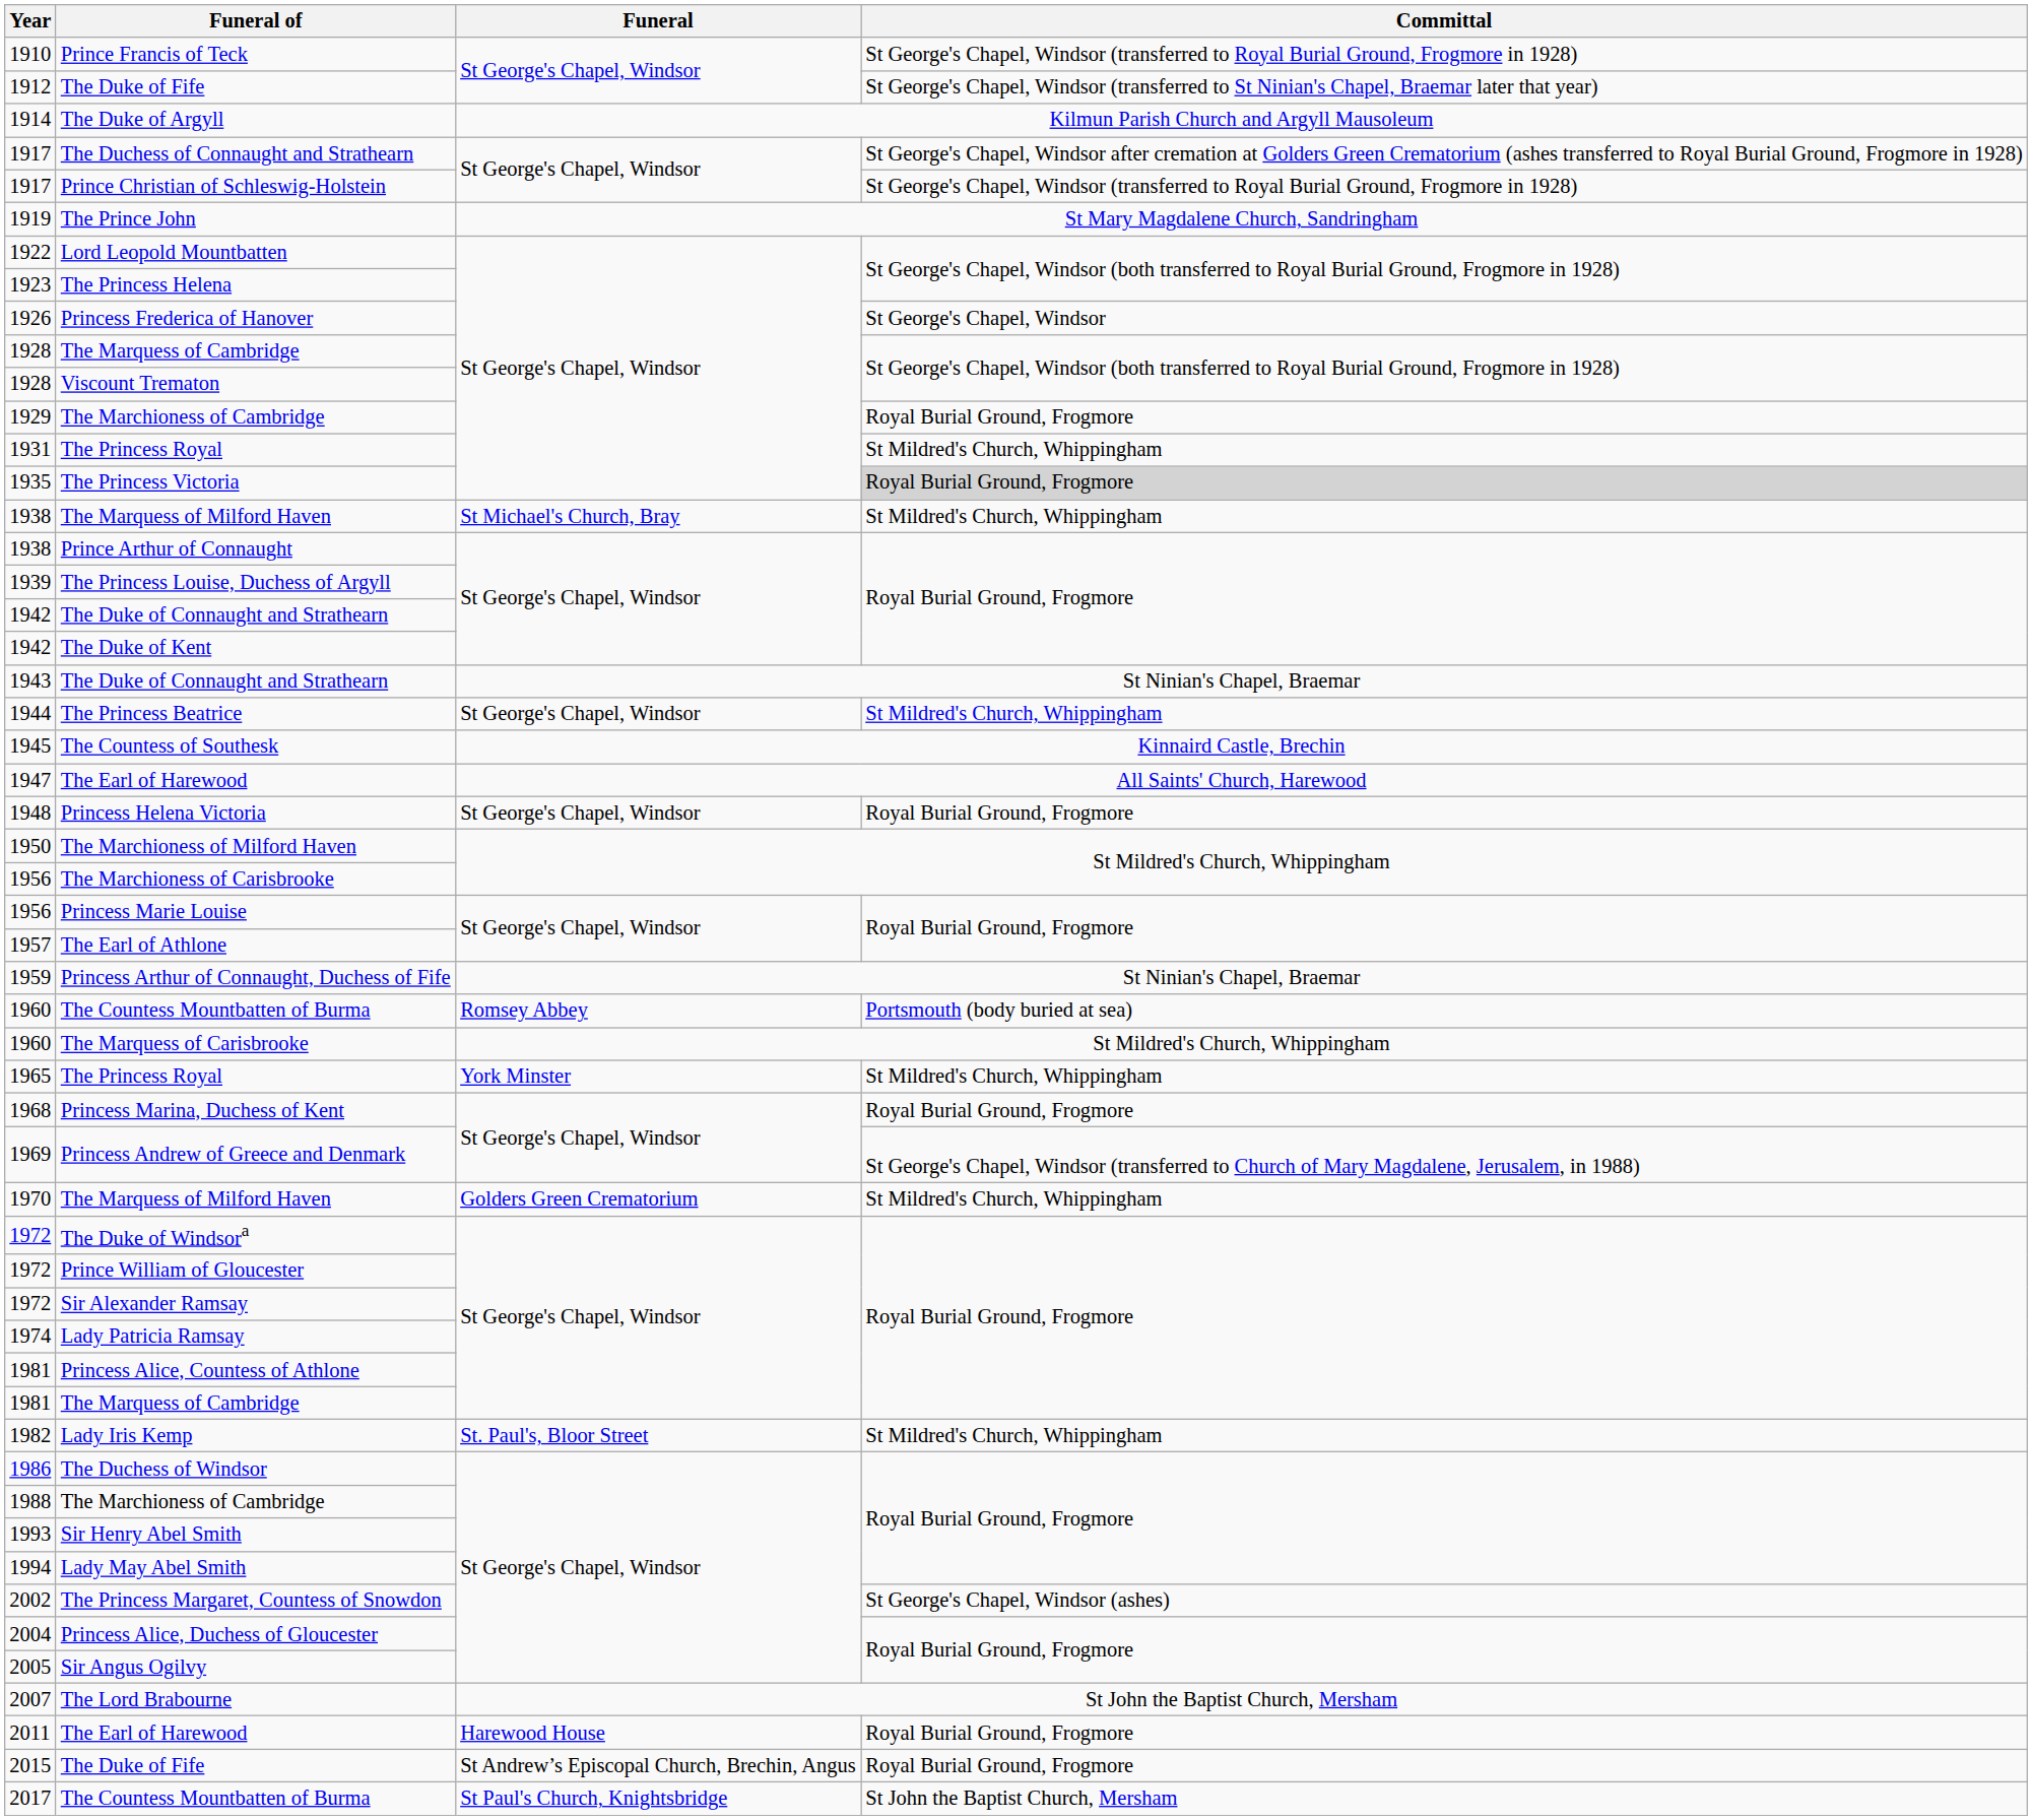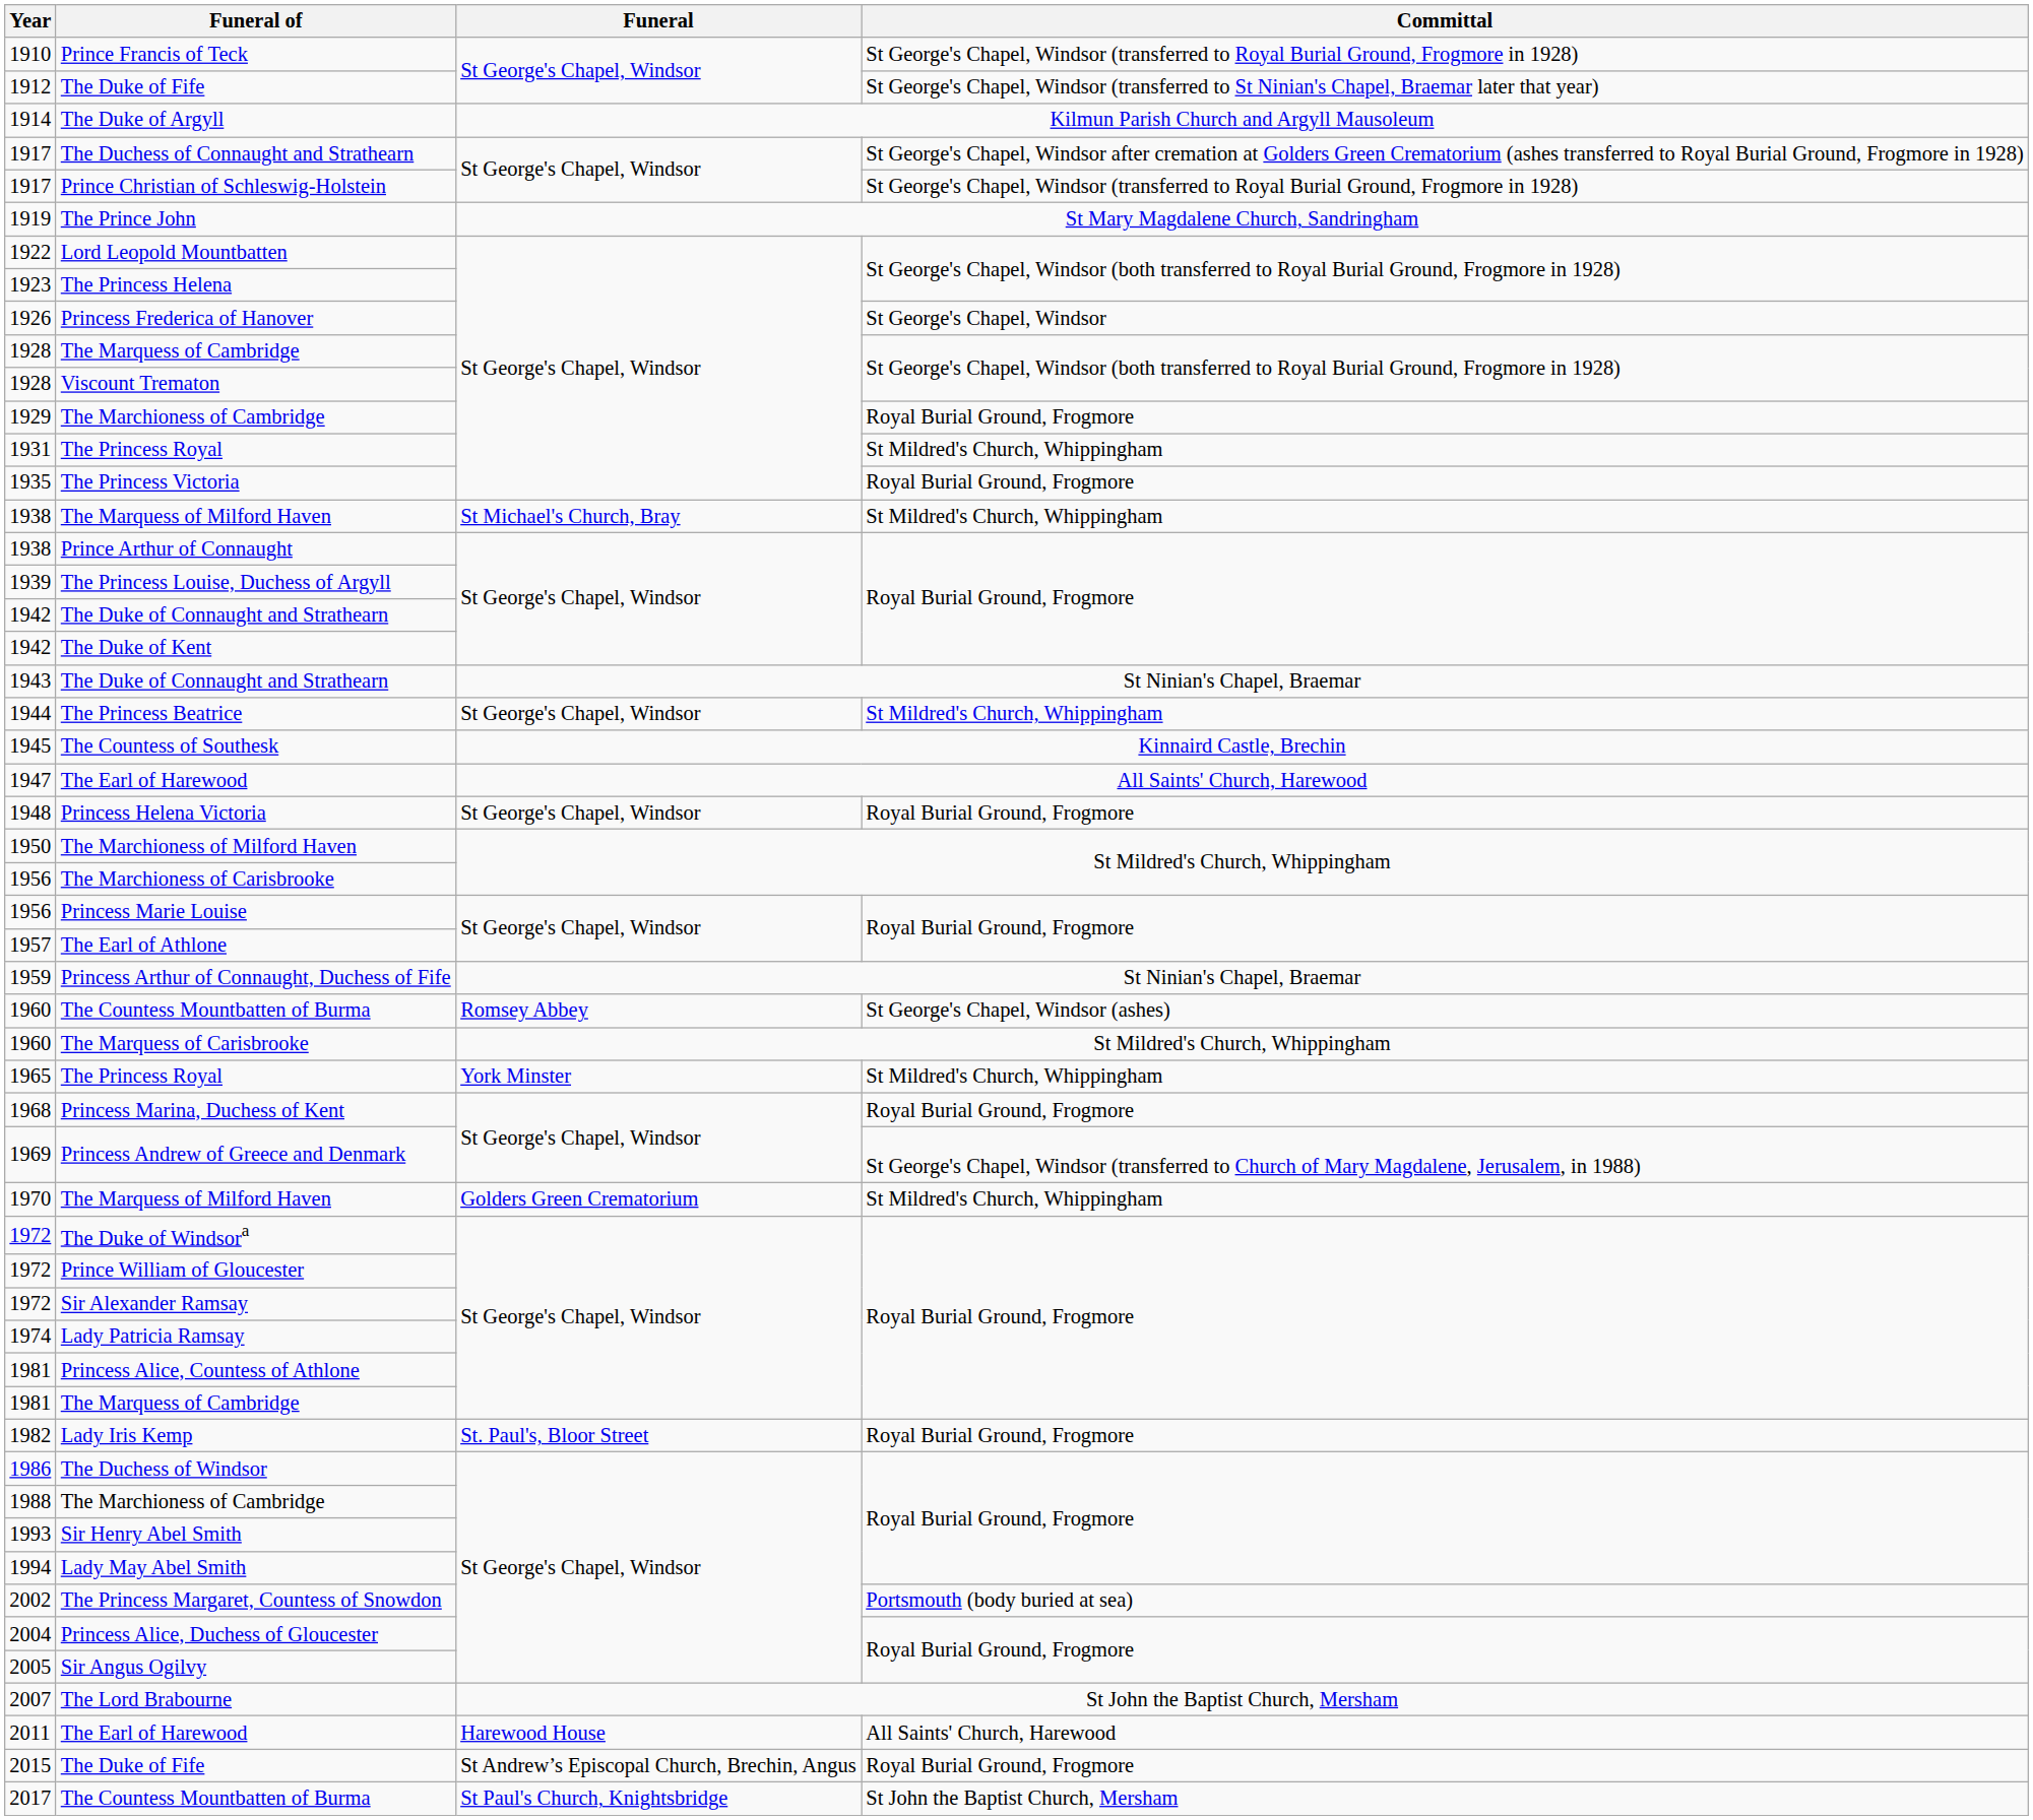The Princess Victoria | Committal: lightgrey background -> no background
1960 / The Countess Mountbatten of Burma | Committal: Portsmouth (body buried at sea) -> St George's Chapel, Windsor (ashes)
Lady Iris Kemp | Committal: St Mildred's Church, Whippingham -> Royal Burial Ground, Frogmore
The Princess Margaret, Countess of Snowdon | Committal: St George's Chapel, Windsor (ashes) -> Portsmouth (body buried at sea)
2011 / The Earl of Harewood | Committal: Royal Burial Ground, Frogmore -> All Saints' Church, Harewood
